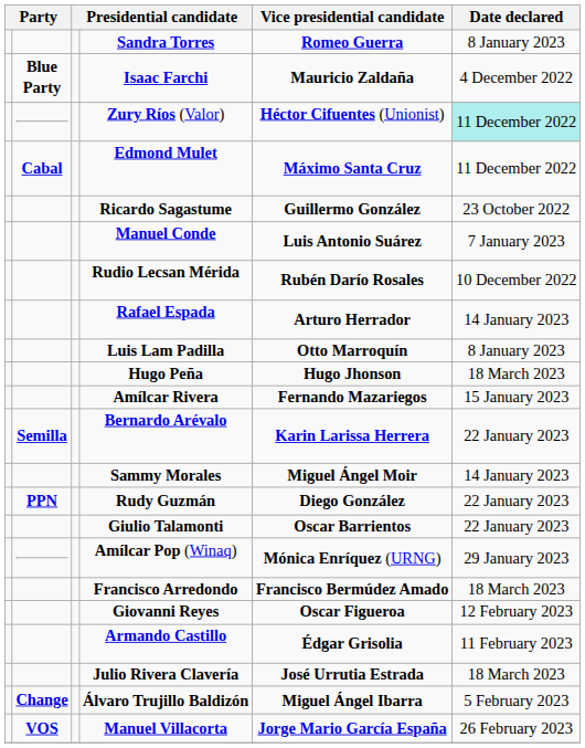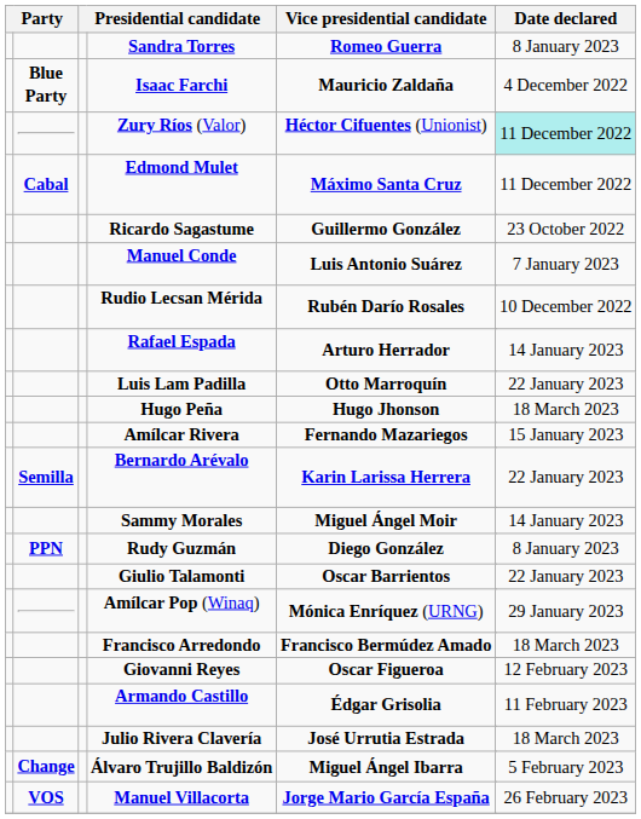Luis Lam Padilla | Date declared: 8 January 2023 -> 22 January 2023
Rudy Guzmán | Date declared: 22 January 2023 -> 8 January 2023
